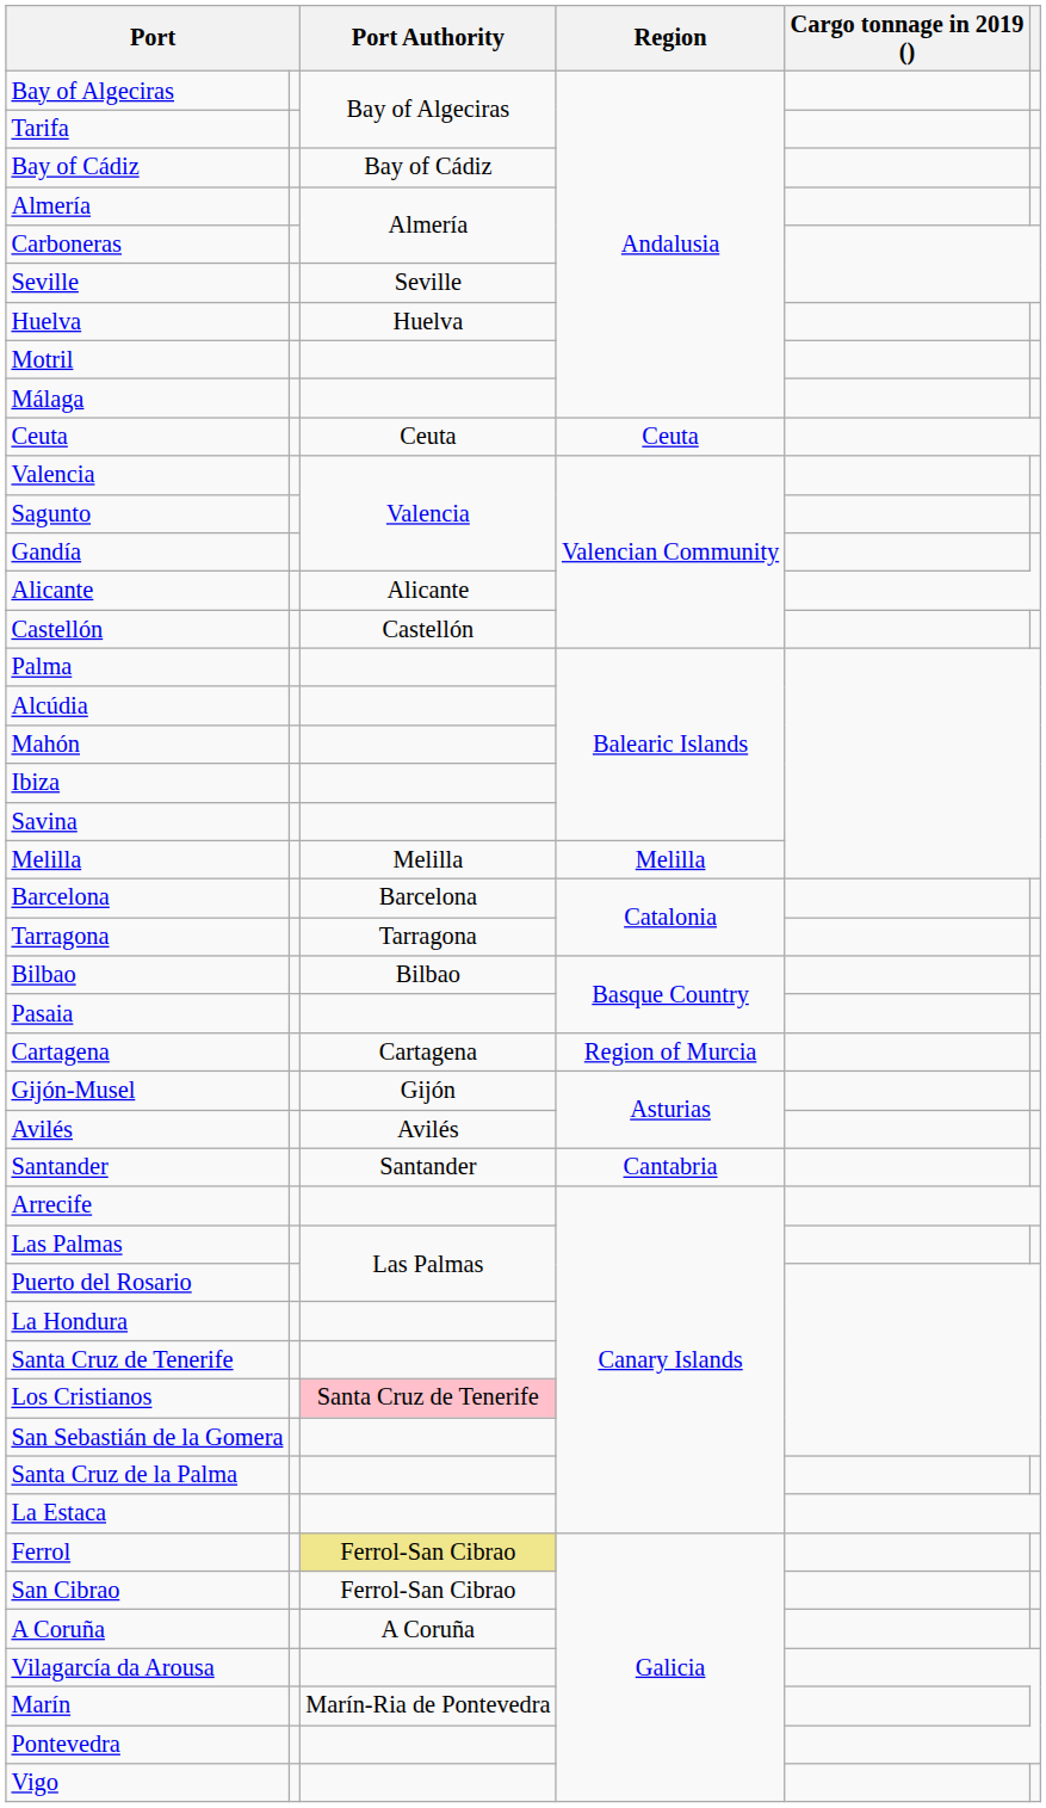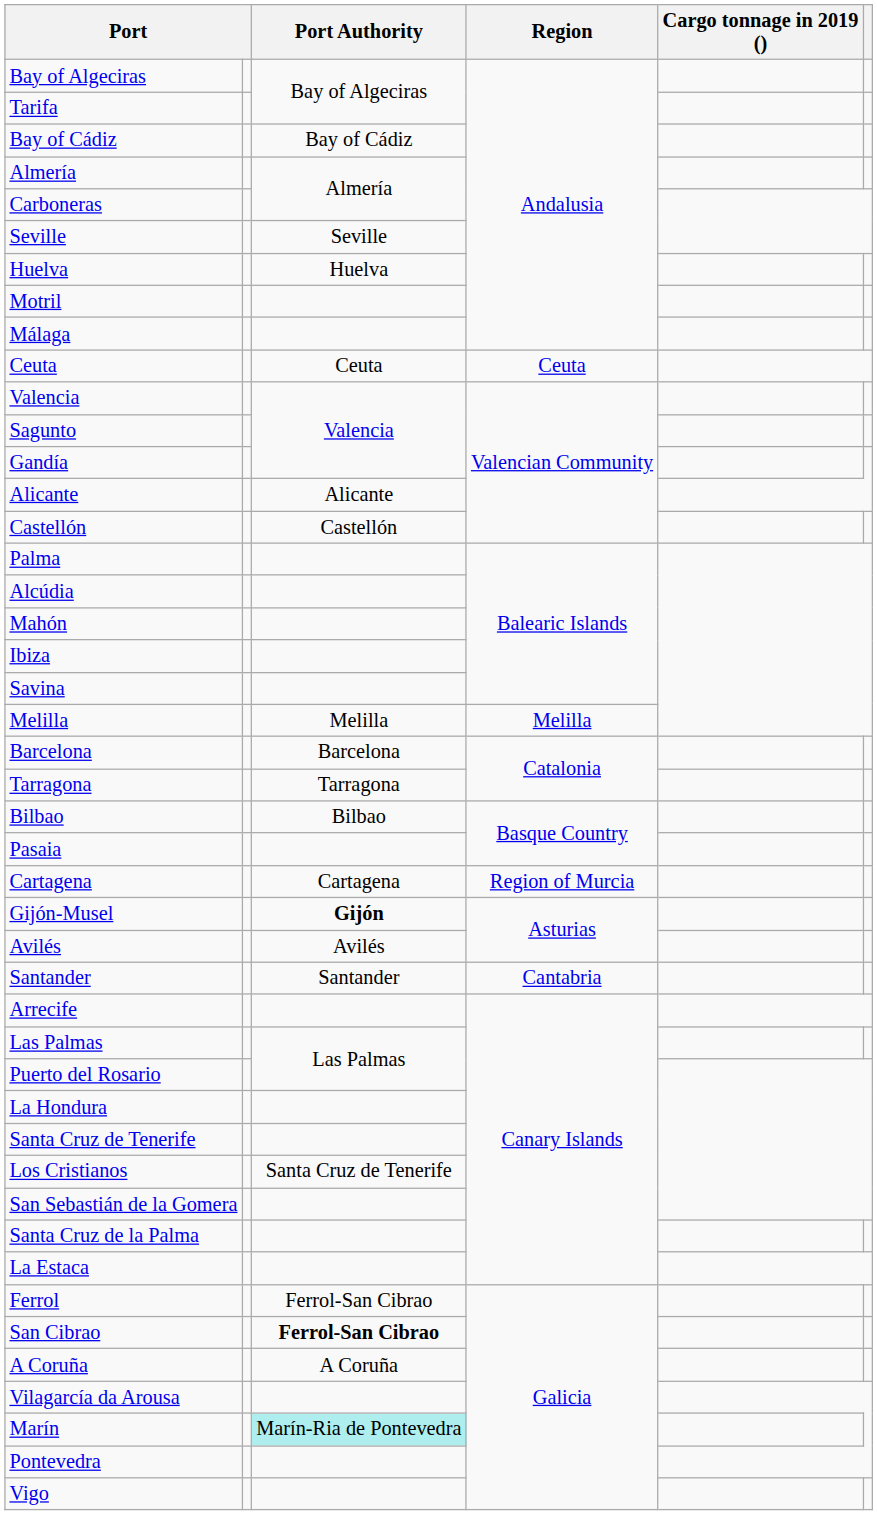Gijón-Musel | Port Authority: normal -> bold
Los Cristianos | Port Authority: pink background -> no background
Ferrol | Port Authority: khaki background -> no background
San Cibrao | Port Authority: normal -> bold
Marín | Port Authority: no background -> paleturquoise background
